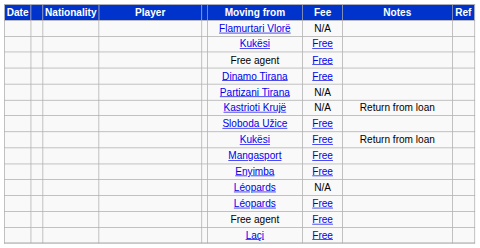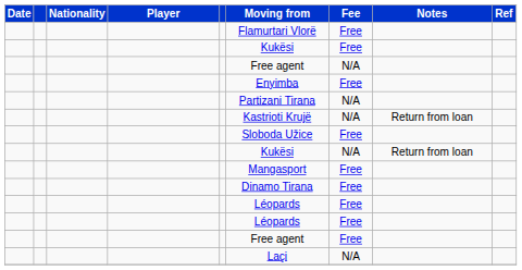row 2 | Fee: N/A -> Free
row 4 | Fee: Free -> N/A
row 5 | Moving from: Dinamo Tirana -> Enyimba
row 9 | Fee: Free -> N/A
row 11 | Moving from: Enyimba -> Dinamo Tirana
row 12 | Fee: N/A -> Free
row 15 | Fee: Free -> N/A
